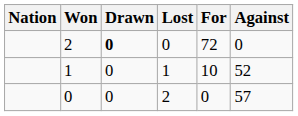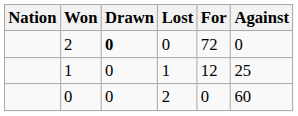row 3 | For: 10 -> 12
row 3 | Against: 52 -> 25
row 4 | Against: 57 -> 60
